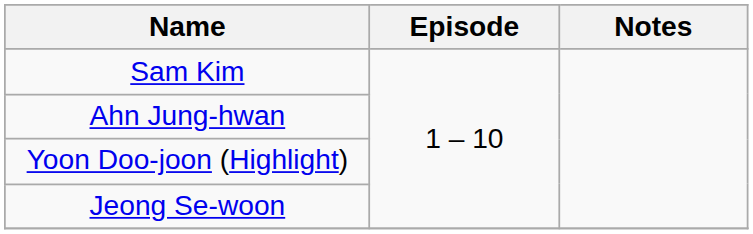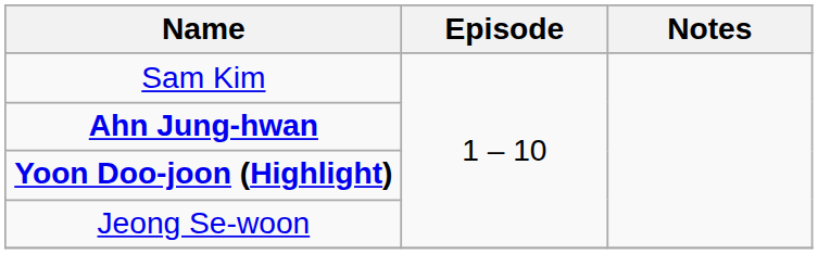Ahn Jung-hwan | Name: normal -> bold
Yoon Doo-joon (Highlight) | Name: normal -> bold
